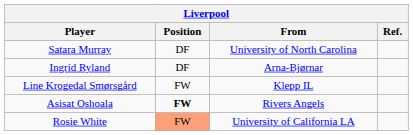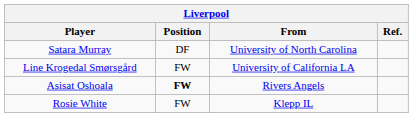- row: Ingrid Ryland | DF | Arna-Bjørnar
Line Krogedal Smørsgård | From: Klepp IL -> University of California LA
Rosie White | Position: lightsalmon background -> no background
Rosie White | From: University of California LA -> Klepp IL
